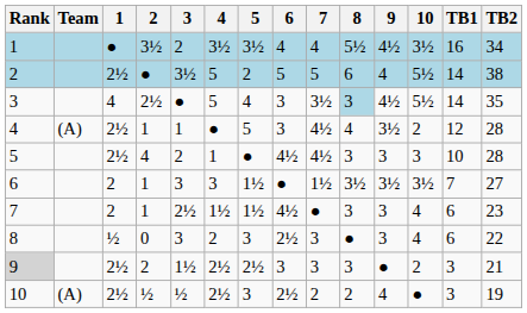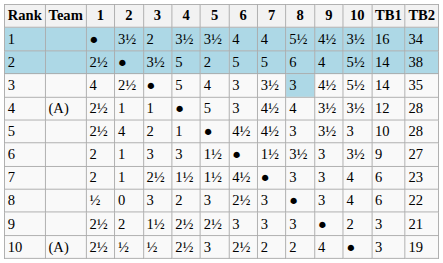row 5 | 10: 2 -> 3½
row 6 | 9: 3 -> 3½
row 7 | 9: 3½ -> 3
row 7 | TB1: 7 -> 9
row 10 | Rank: lightgrey background -> no background
